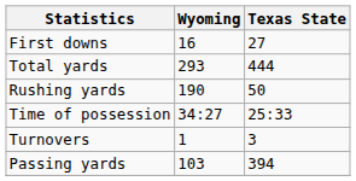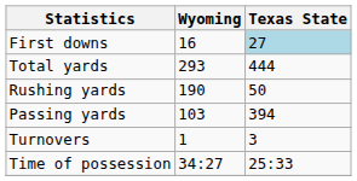First downs | Texas State: no background -> lightblue background
rows swapped: Passing yards <-> Time of possession
